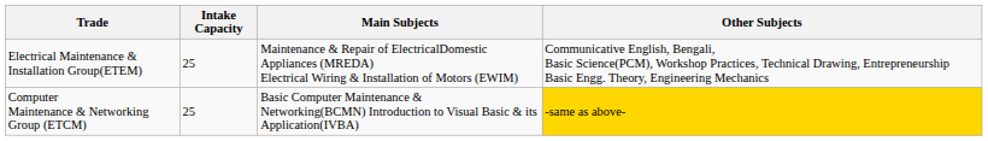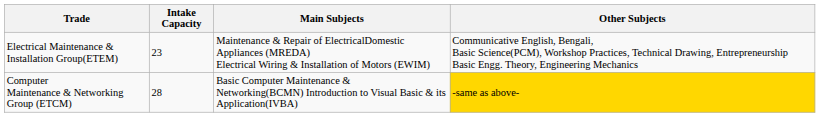Electrical Maintenance & Installation Group(ETEM) | Intake Capacity: 25 -> 23
Computer Maintenance & Networking Group (ETCM) | Intake Capacity: 25 -> 28
